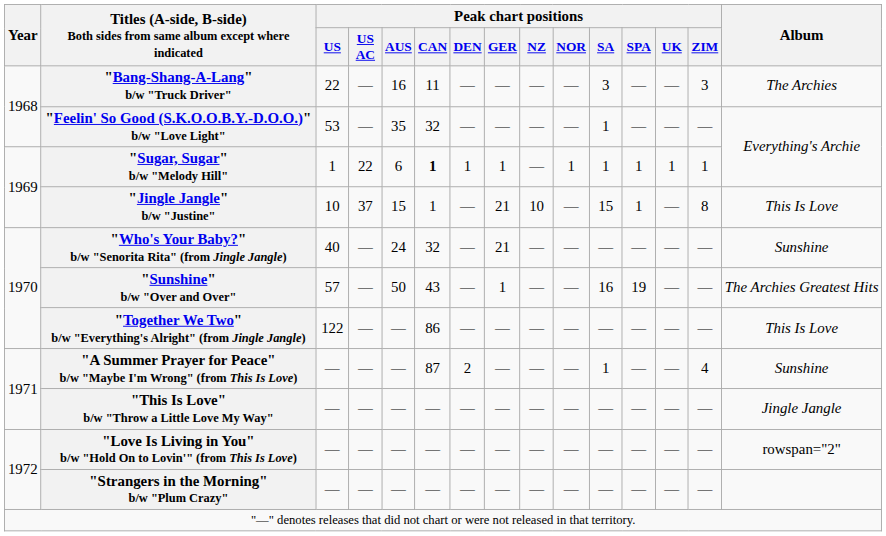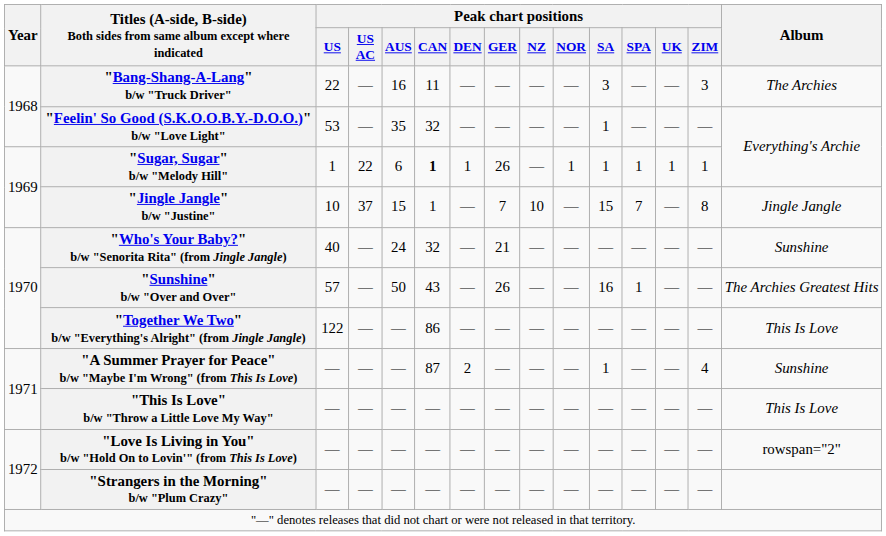"Sugar, Sugar" b/w "Melody Hill" | Peak chart positions / GER: 1 -> 26
"Jingle Jangle" b/w "Justine" | Peak chart positions / GER: 21 -> 7
"Jingle Jangle" b/w "Justine" | Peak chart positions / SPA: 1 -> 7
"Jingle Jangle" b/w "Justine" | Album: This Is Love -> Jingle Jangle
"Sunshine" b/w "Over and Over" | Peak chart positions / GER: 1 -> 26
"Sunshine" b/w "Over and Over" | Peak chart positions / SPA: 19 -> 1
"This Is Love" b/w "Throw a Little Love My Way" | Album: Jingle Jangle -> This Is Love
